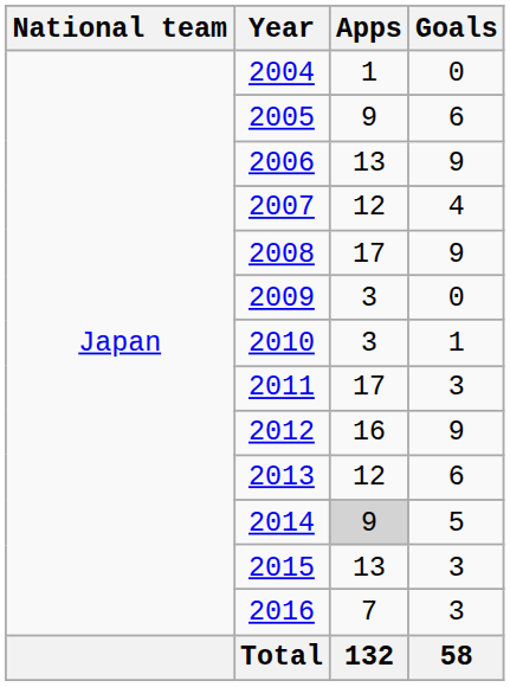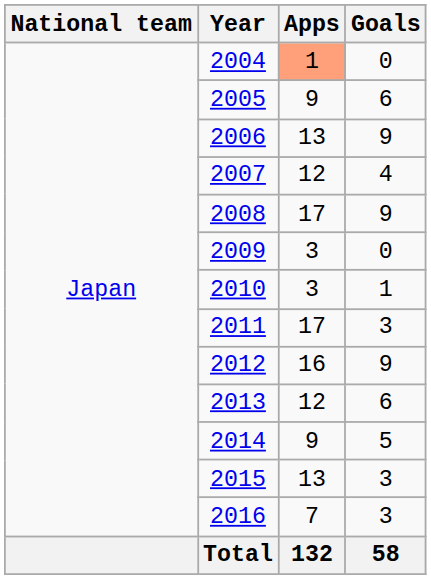2004 | Apps: no background -> lightsalmon background
2014 | Apps: lightgrey background -> no background
